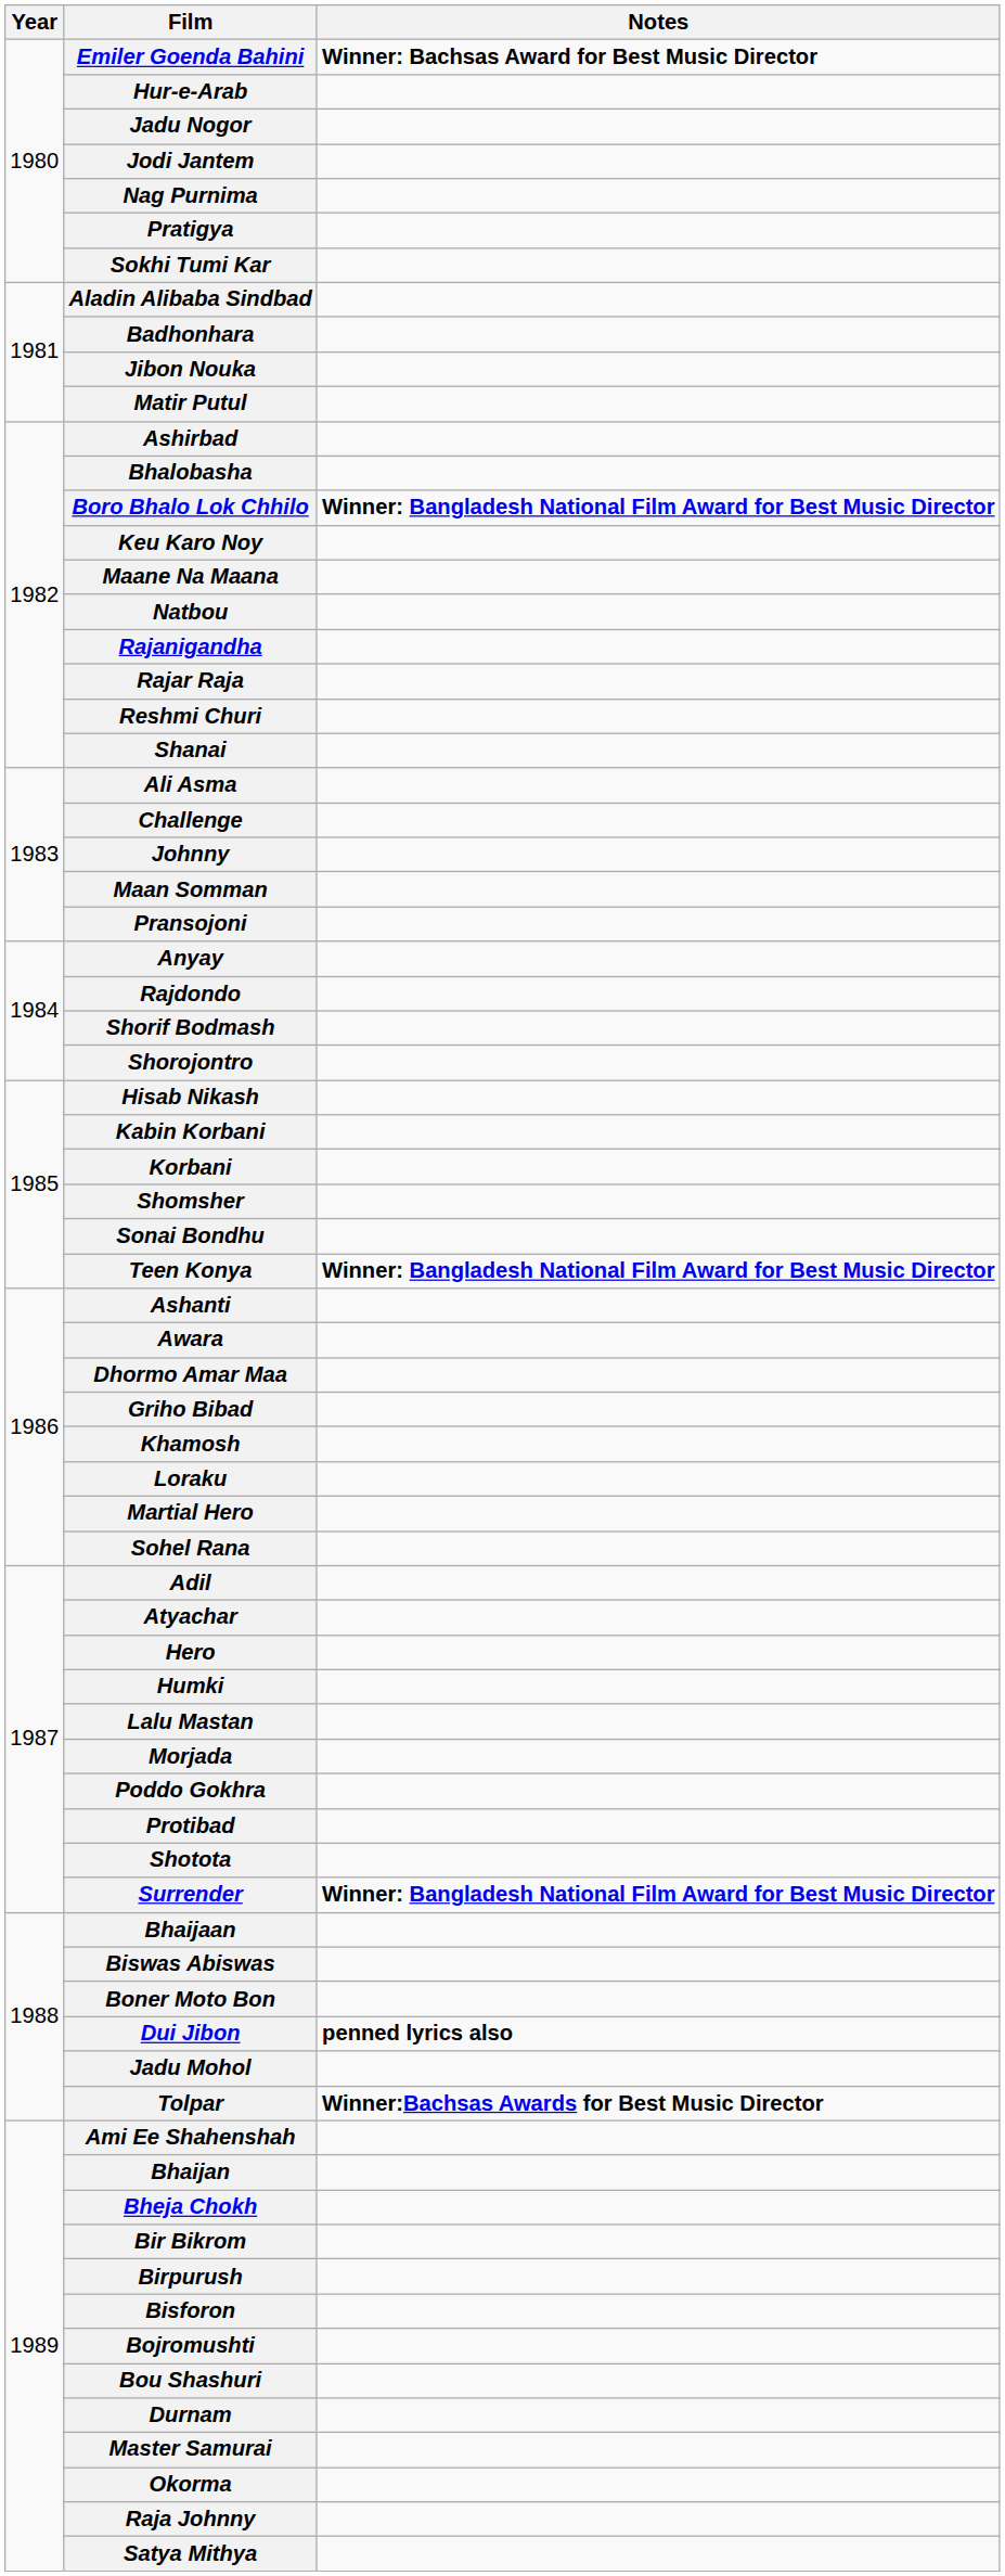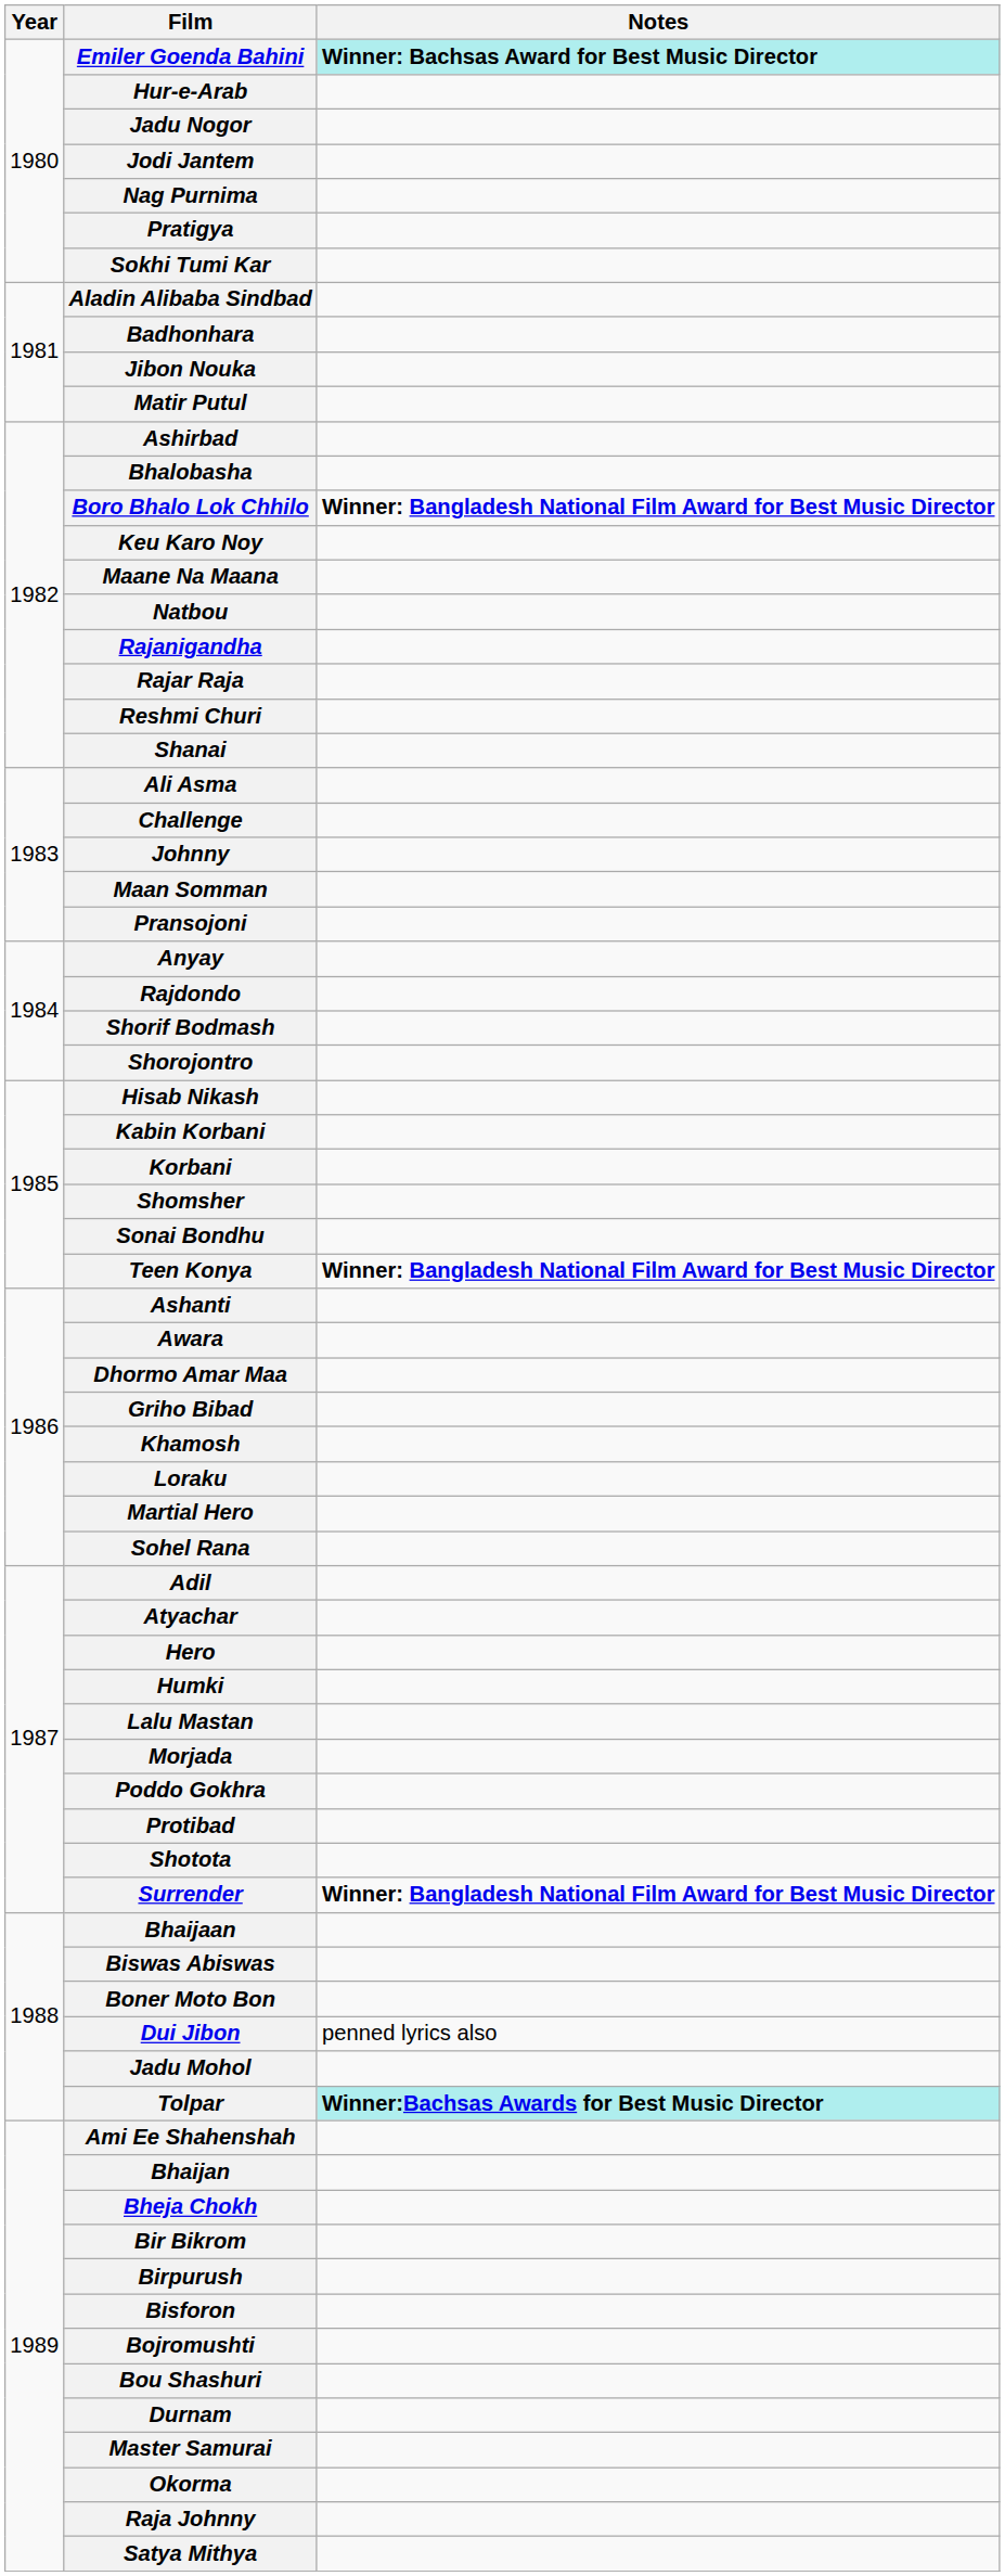Emiler Goenda Bahini | Notes: no background -> paleturquoise background
Dui Jibon | Notes: bold -> normal
Tolpar | Notes: no background -> paleturquoise background
